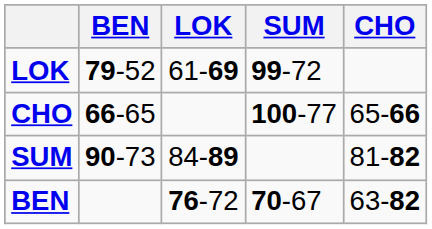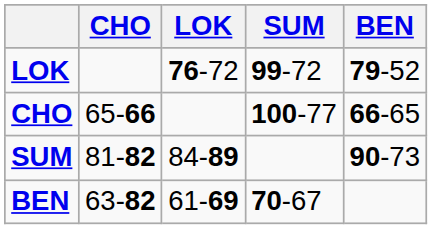columns swapped: CHO <-> BEN
row 2 | LOK: 61-69 -> 76-72
row 5 | LOK: 76-72 -> 61-69
